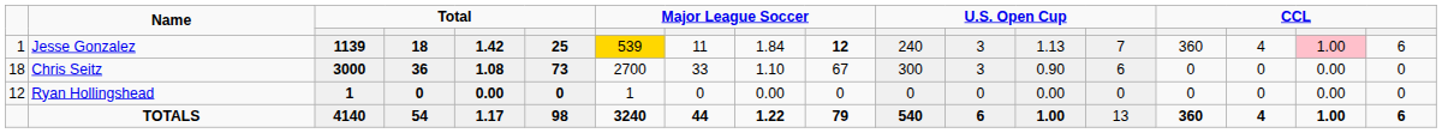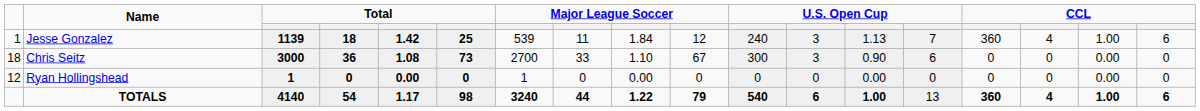Jesse Gonzalez | column 7: gold background -> no background
Jesse Gonzalez | column 10: bold -> normal
Jesse Gonzalez | column 17: pink background -> no background
